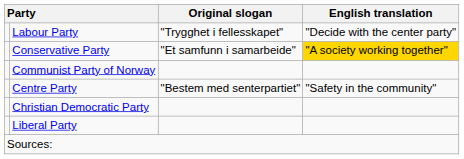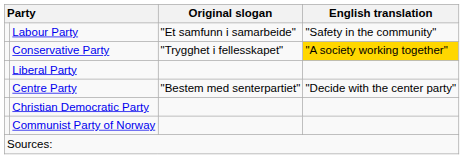Labour Party | Original slogan: "Trygghet i fellesskapet" -> "Et samfunn i samarbeide"
Labour Party | English translation: "Decide with the center party" -> "Safety in the community"
Conservative Party | Original slogan: "Et samfunn i samarbeide" -> "Trygghet i fellesskapet"
rows swapped: Liberal Party <-> Communist Party of Norway
Centre Party | English translation: "Safety in the community" -> "Decide with the center party"
